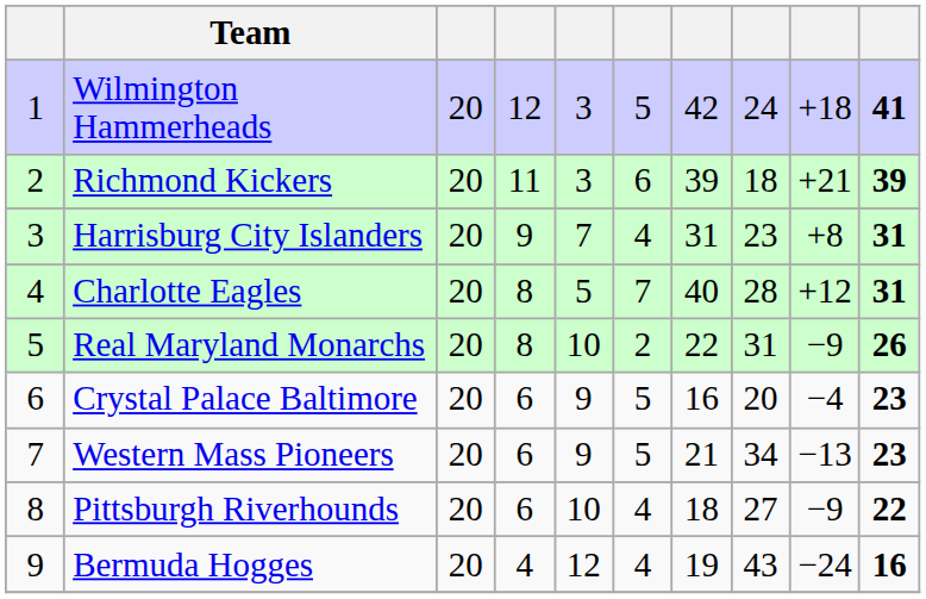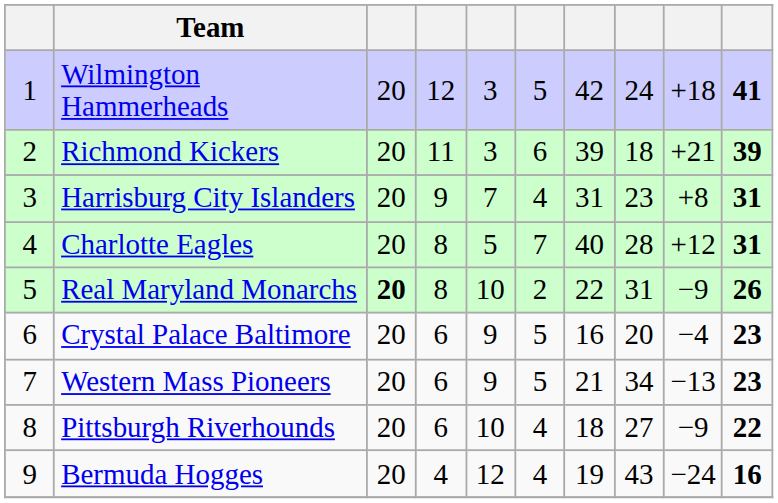Real Maryland Monarchs | column 3: normal -> bold
